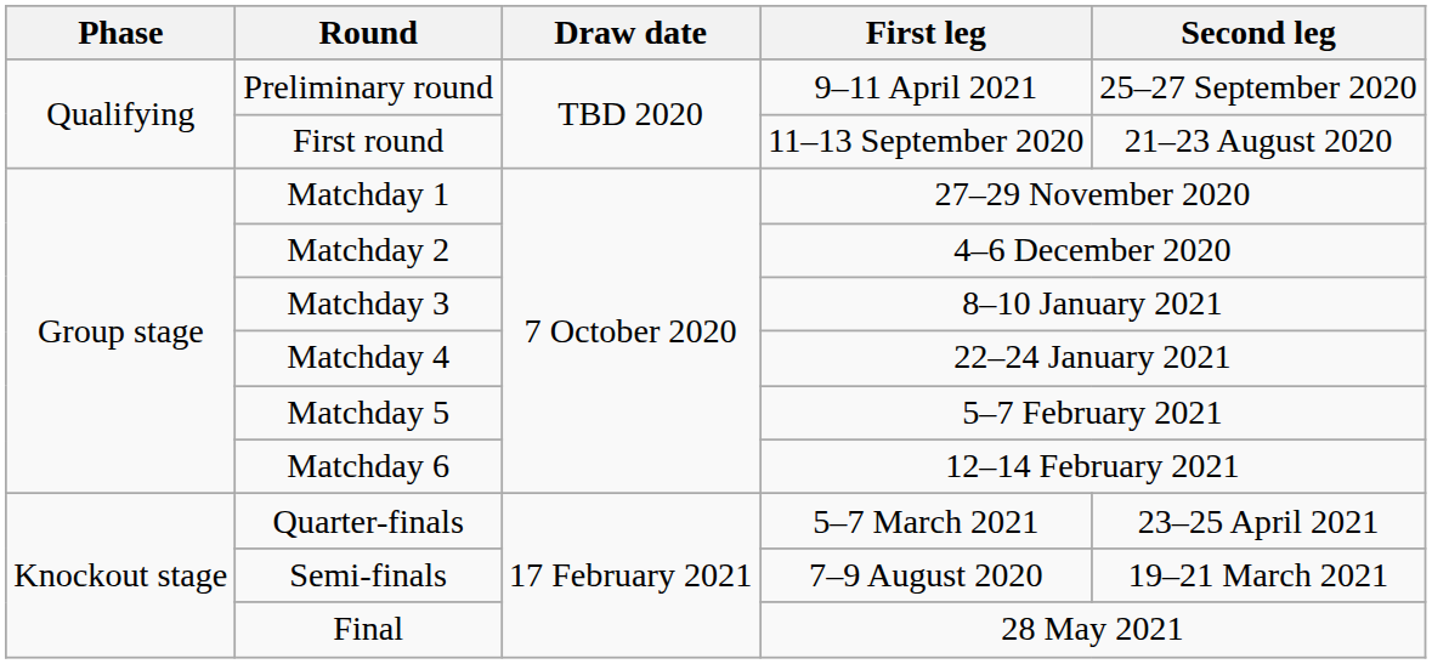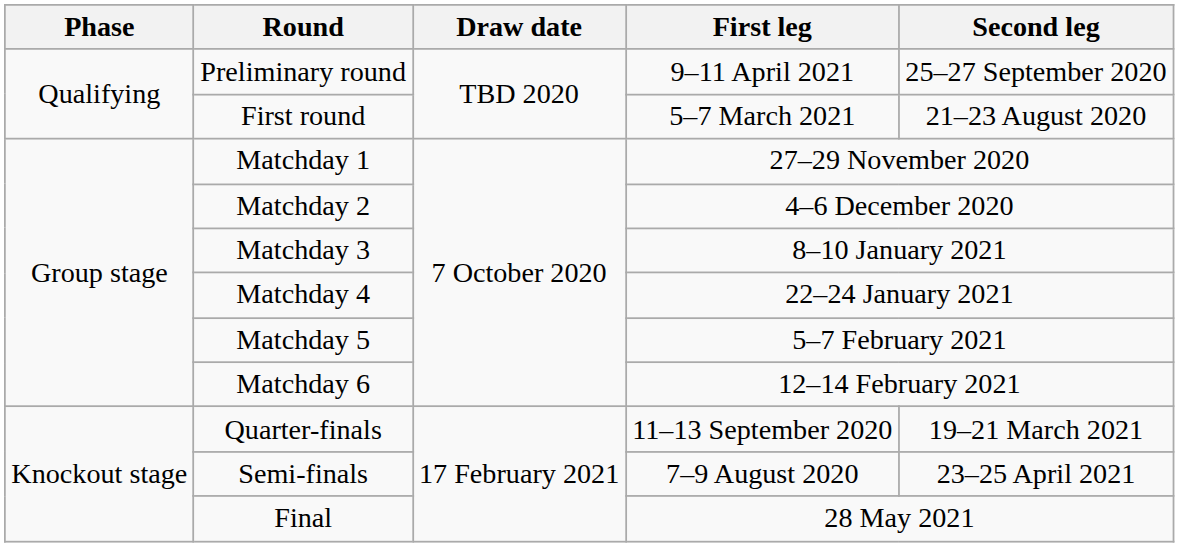First round | First leg: 11–13 September 2020 -> 5–7 March 2021
Quarter-finals | First leg: 5–7 March 2021 -> 11–13 September 2020
Quarter-finals | Second leg: 23–25 April 2021 -> 19–21 March 2021
Semi-finals | Second leg: 19–21 March 2021 -> 23–25 April 2021
